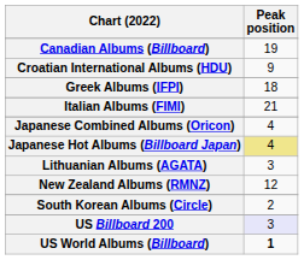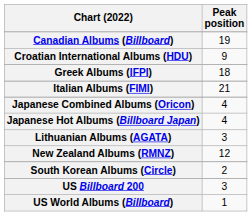Japanese Hot Albums (Billboard Japan) | Peak position: khaki background -> no background
US Billboard 200 | Peak position: lavender background -> no background
US World Albums (Billboard) | Peak position: bold -> normal
